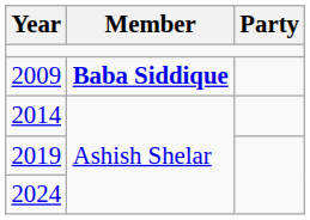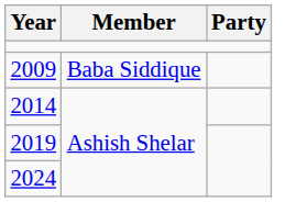2009 | Member: bold -> normal
